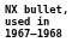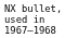row 1 | column 1: bold -> normal
